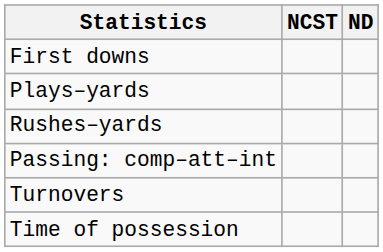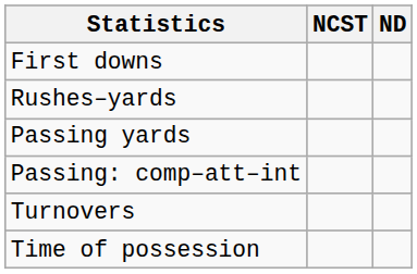- row: Plays–yards
+ row: Passing yards
